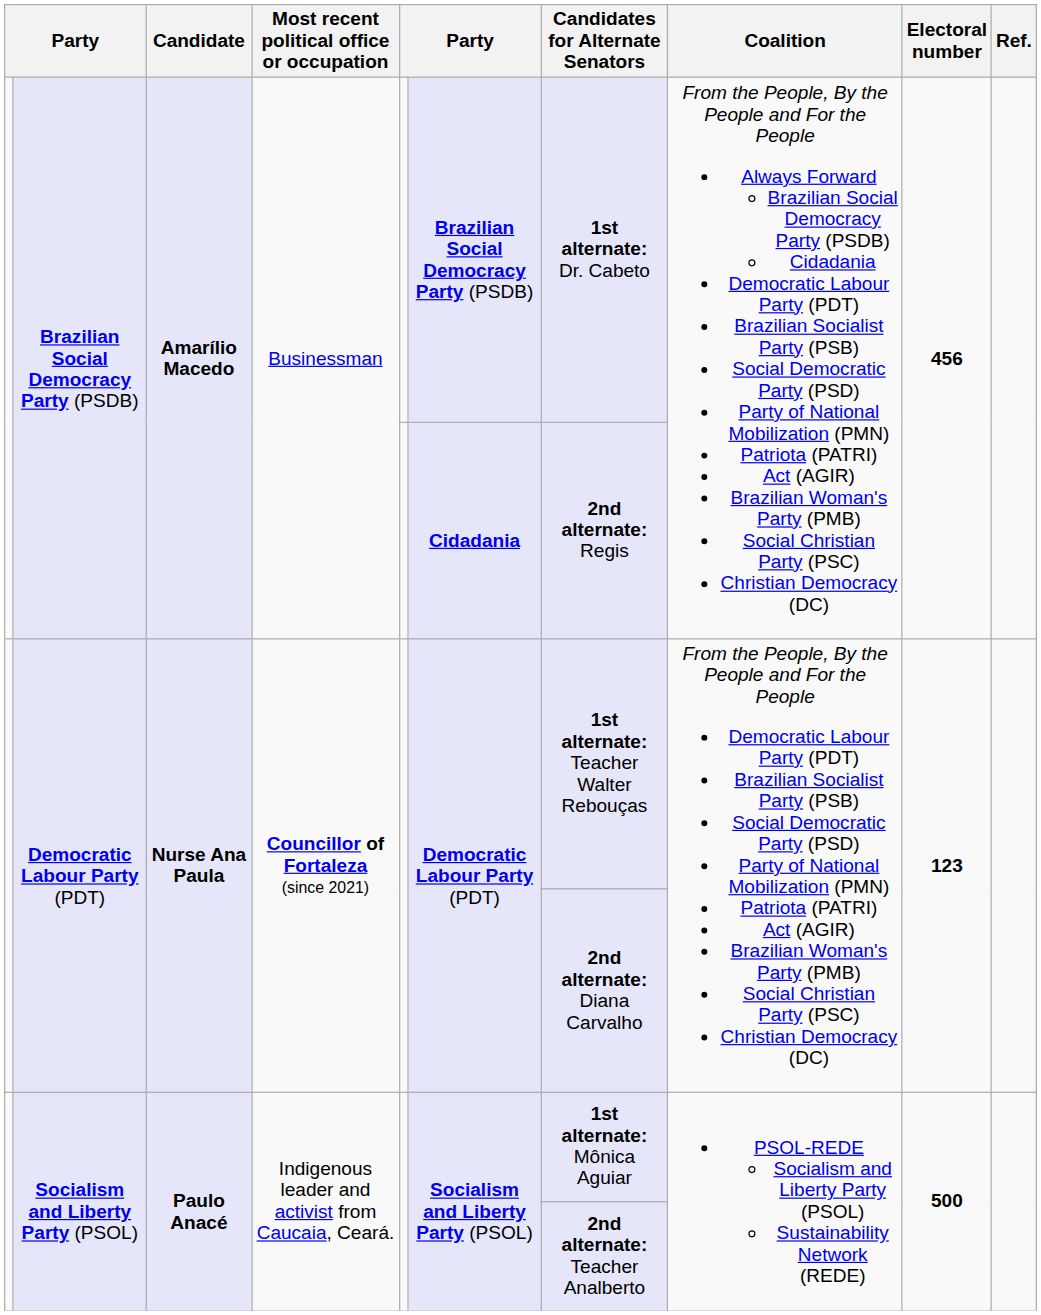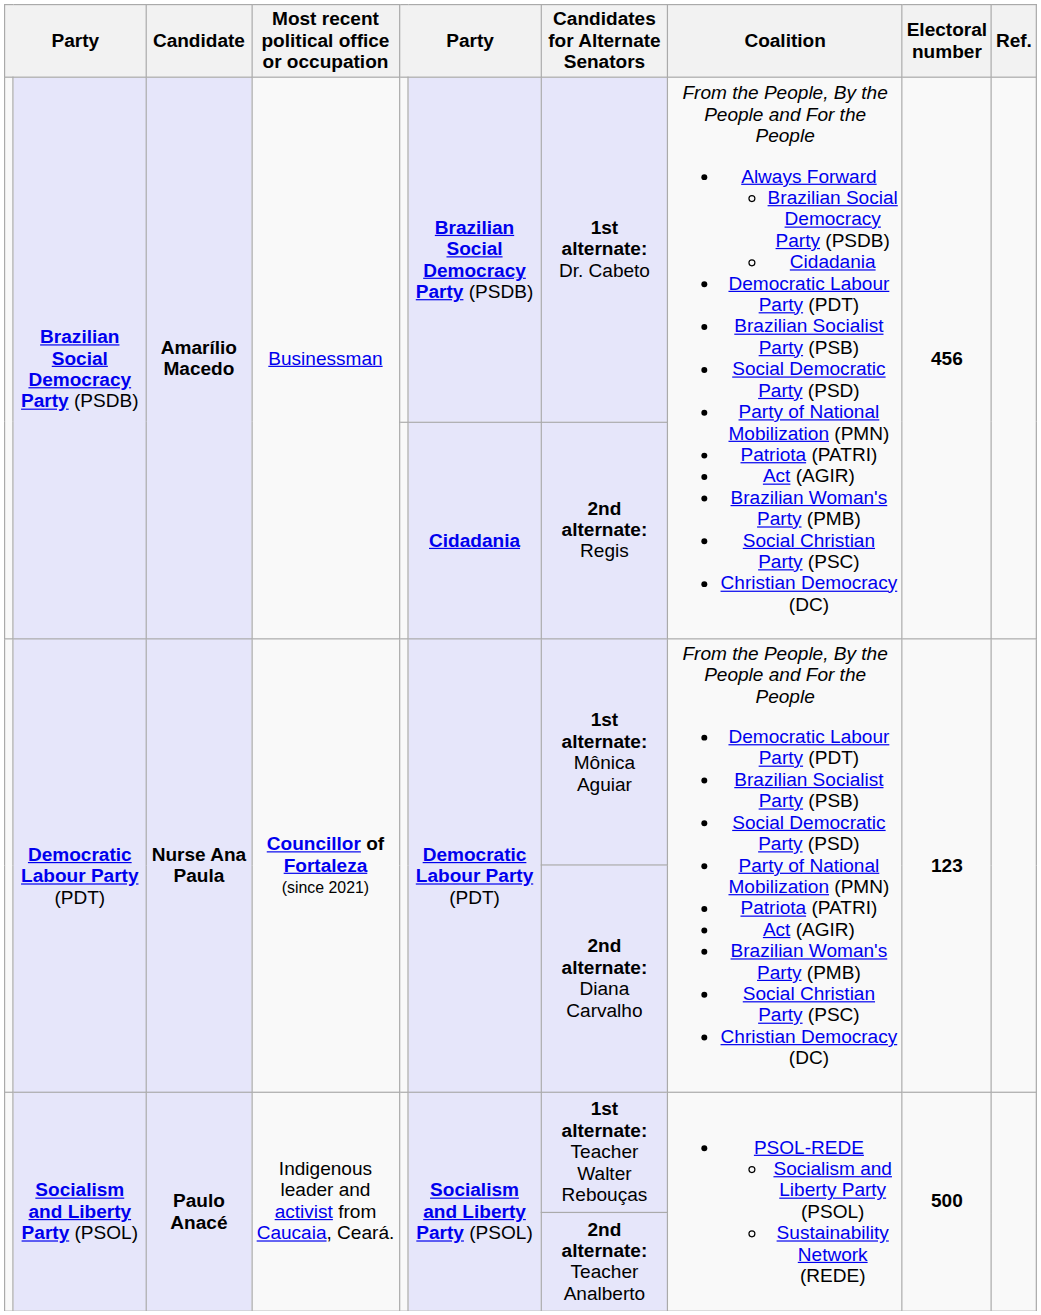row 4 | Candidates for Alternate Senators: 1st alternate: Teacher Walter Rebouças -> 1st alternate: Mônica Aguiar
row 6 | Candidates for Alternate Senators: 1st alternate: Mônica Aguiar -> 1st alternate: Teacher Walter Rebouças
